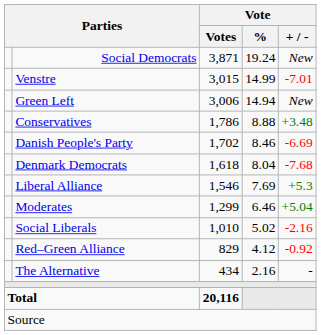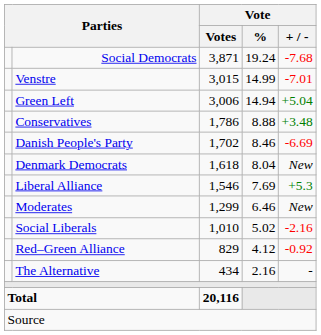Social Democrats | Vote / + / -: New -> -7.68
Green Left | Vote / + / -: New -> +5.04
Denmark Democrats | Vote / + / -: -7.68 -> New
Moderates | Vote / + / -: +5.04 -> New
